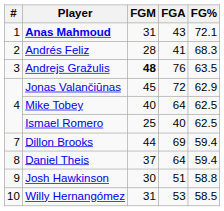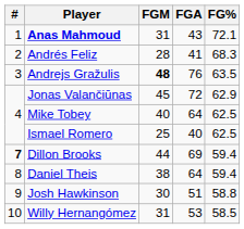Dillon Brooks | #: normal -> bold
Daniel Theis | FGM: 37 -> 38
